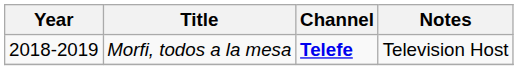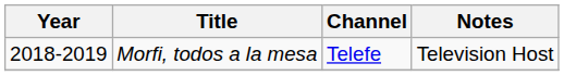Morfi, todos a la mesa | Channel: bold -> normal
